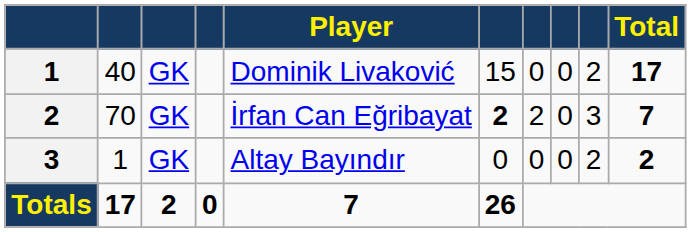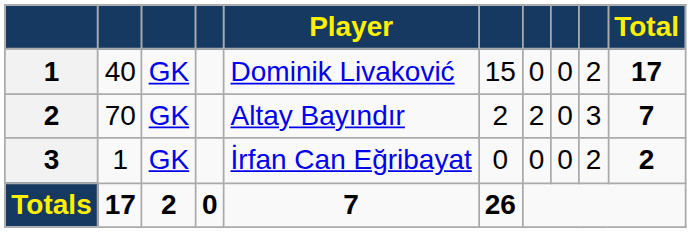row 3 | Player: İrfan Can Eğribayat -> Altay Bayındır
row 3 | column 6: bold -> normal
row 4 | Player: Altay Bayındır -> İrfan Can Eğribayat
